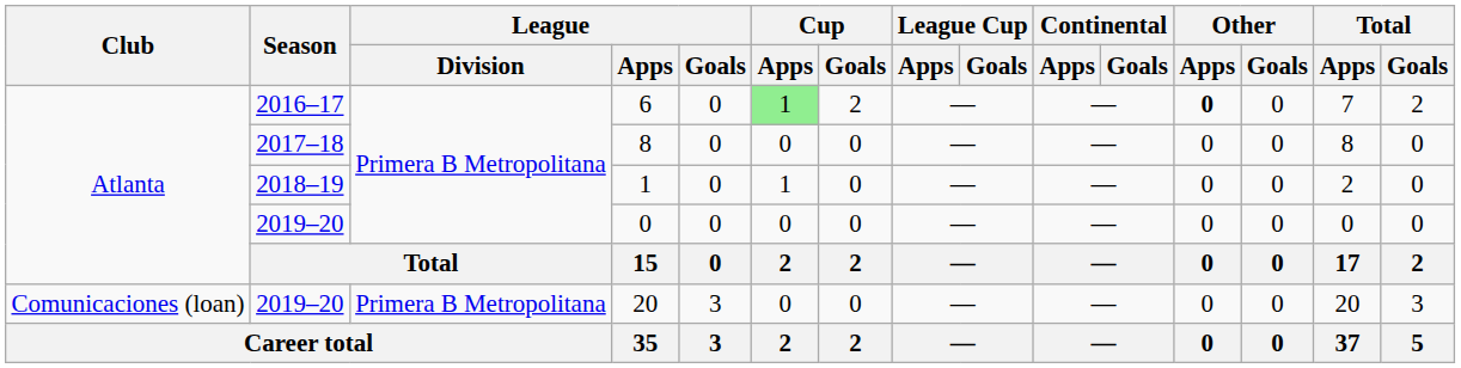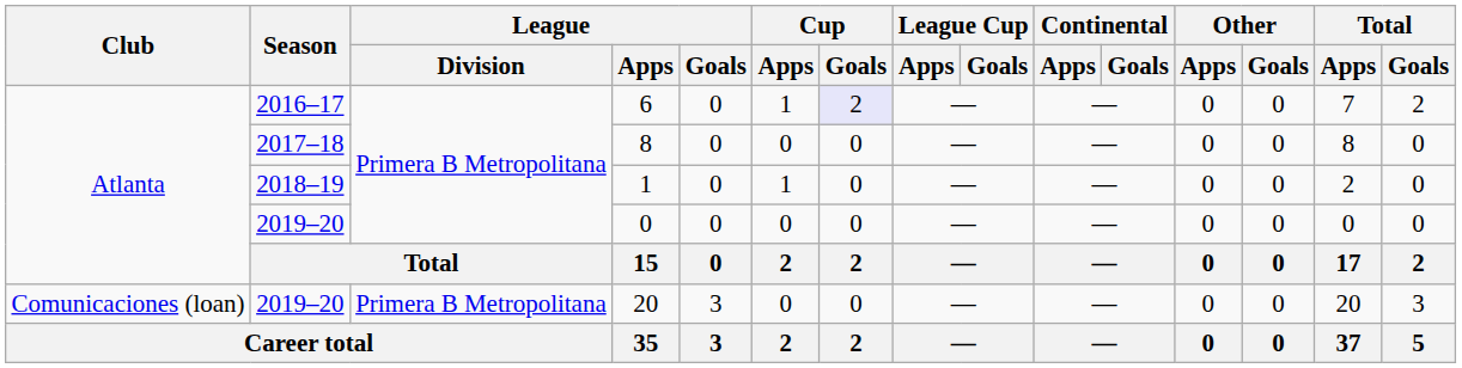6 | Cup / Apps: lightgreen background -> no background
6 | Cup / Goals: no background -> lavender background
6 | Other / Apps: bold -> normal
